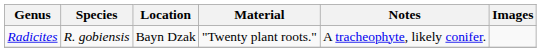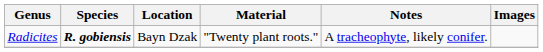Radicites | Species: normal -> bold
